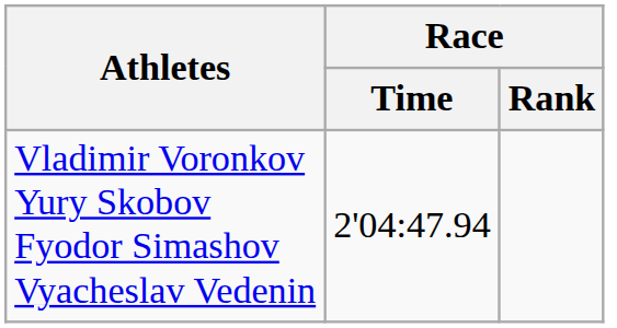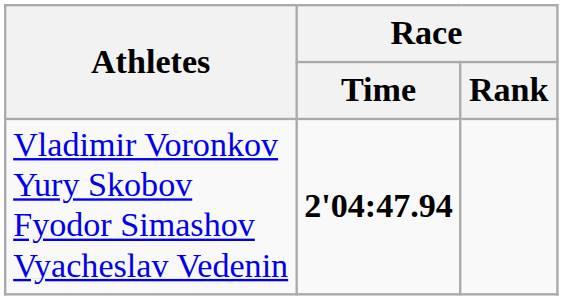row 3 | Race / Time: normal -> bold
